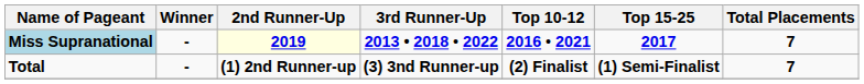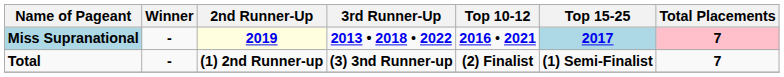Miss Supranational | Top 15-25: no background -> lightblue background
Miss Supranational | Total Placements: no background -> pink background
